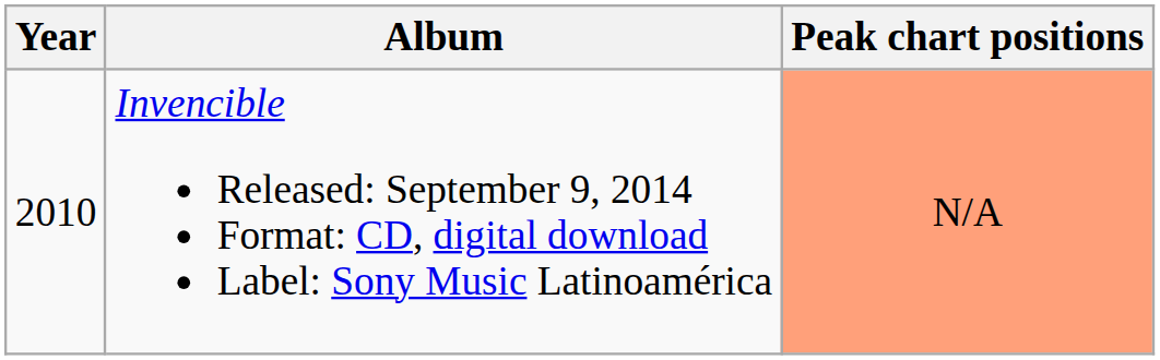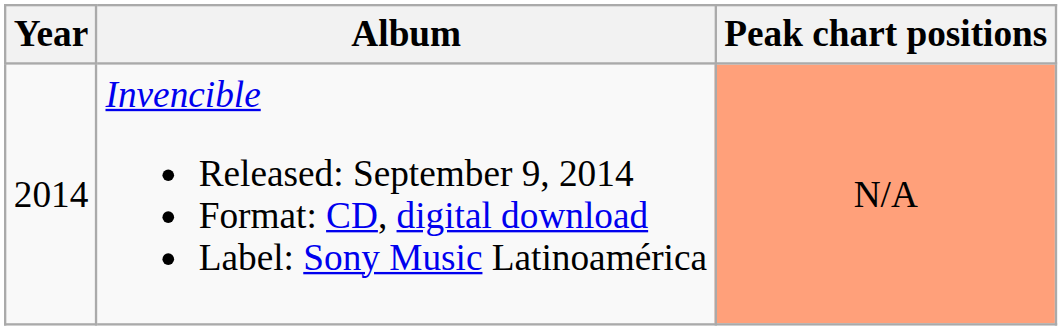row 2 | Year: 2010 -> 2014
